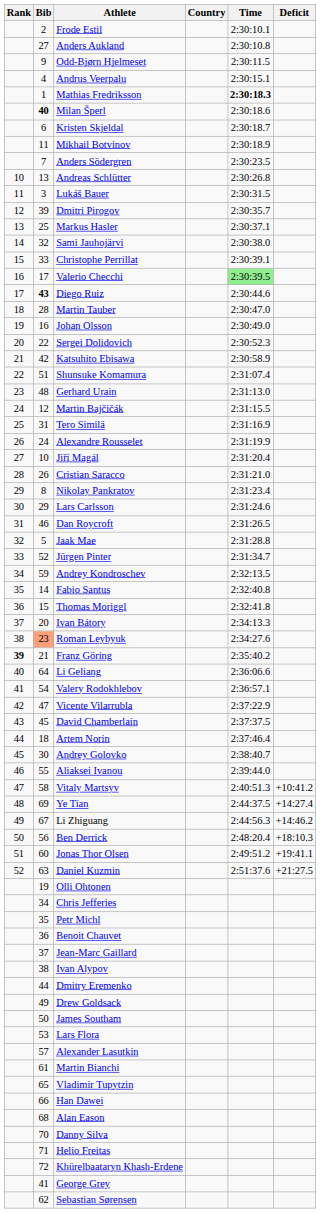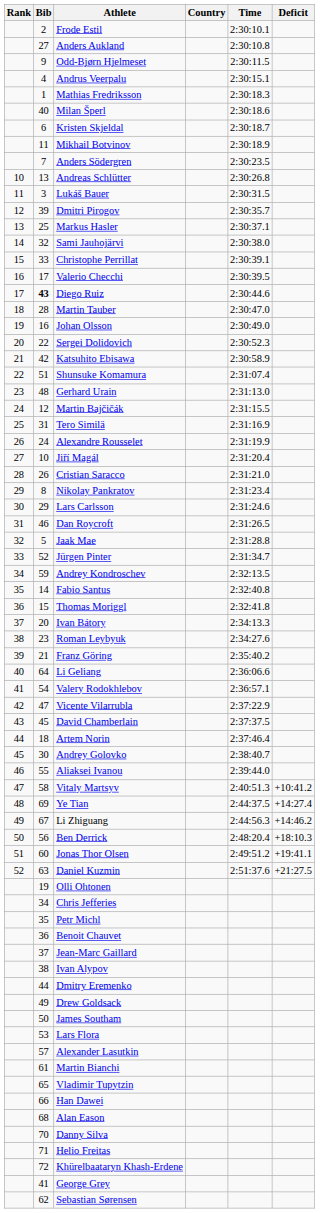Mathias Fredriksson | Time: bold -> normal
Milan Šperl | Bib: bold -> normal
Valerio Checchi | Time: lightgreen background -> no background
Roman Leybyuk | Bib: lightsalmon background -> no background
Franz Göring | Rank: bold -> normal
